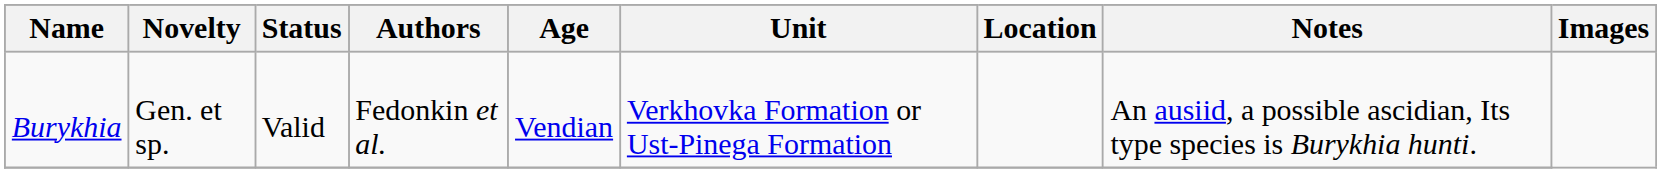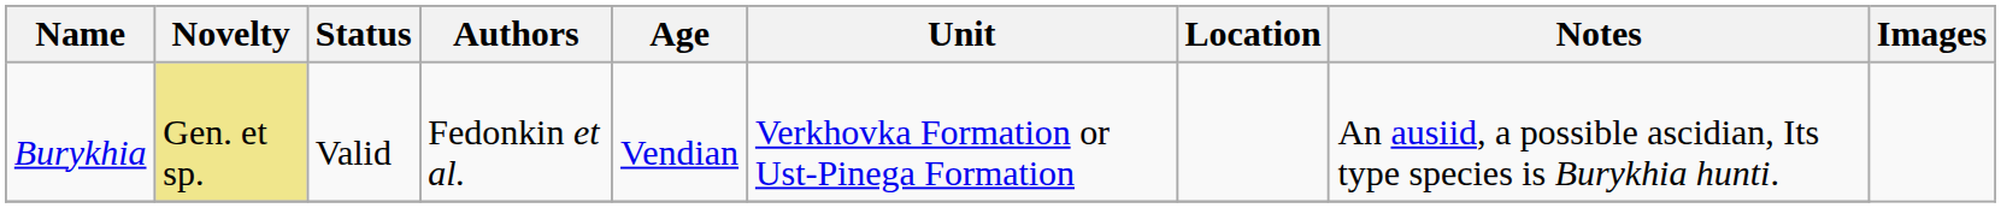Burykhia | Novelty: no background -> khaki background
